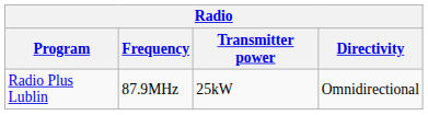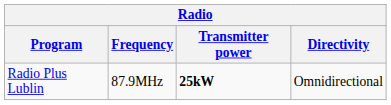Radio Plus Lublin | Transmitter power: normal -> bold
